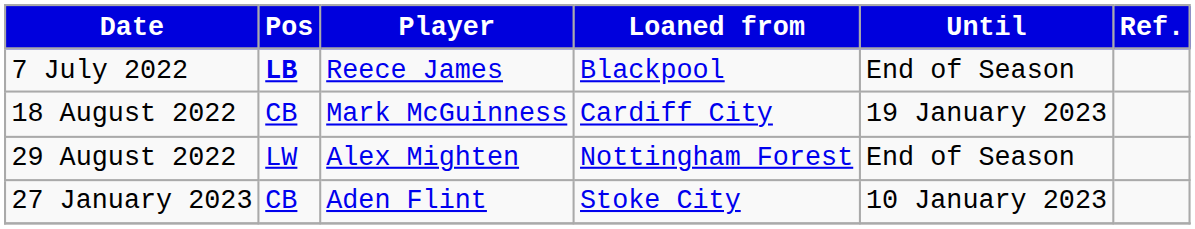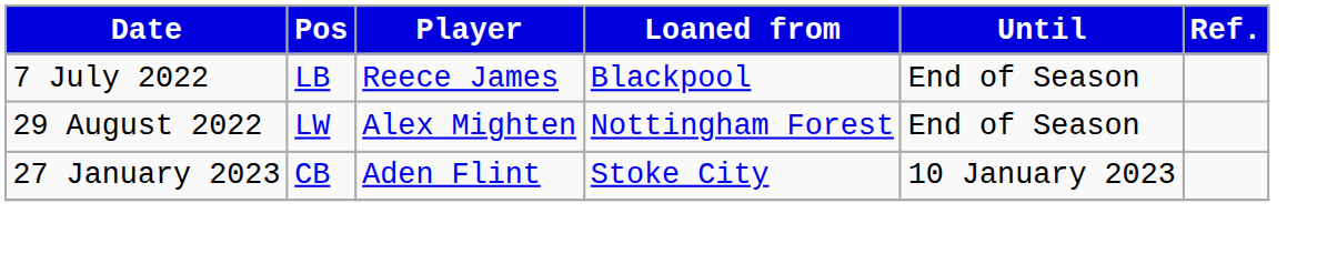7 July 2022 | Pos: bold -> normal
- row: 18 August 2022 | CB | Mark McGuinness | Cardiff City | 19 January 2023
